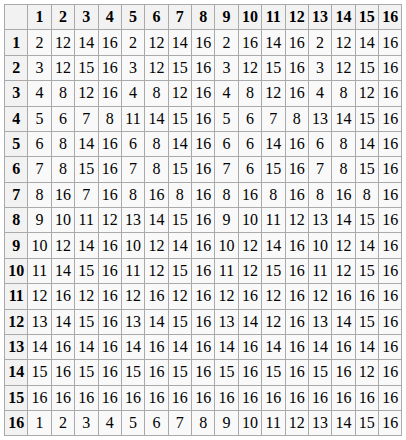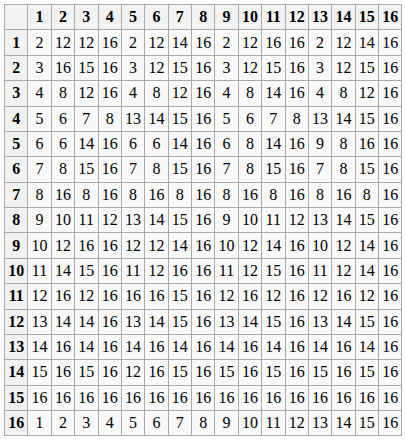row 2 | 3: 14 -> 12
row 2 | 10: 16 -> 12
row 2 | 11: 14 -> 16
row 3 | 2: 12 -> 16
row 4 | 11: 12 -> 14
row 5 | 5: 11 -> 13
row 6 | 2: 8 -> 6
row 6 | 6: 8 -> 6
row 6 | 10: 6 -> 8
row 6 | 13: 6 -> 9
row 6 | 15: 14 -> 16
row 7 | 10: 6 -> 8
row 8 | 3: 7 -> 8
row 10 | 3: 14 -> 16
row 10 | 5: 10 -> 12
row 11 | 7: 15 -> 16
row 11 | 15: 15 -> 14
row 12 | 5: 12 -> 16
row 12 | 7: 12 -> 15
row 12 | 15: 16 -> 12
row 13 | 3: 15 -> 14
row 13 | 11: 12 -> 15
row 15 | 5: 15 -> 12
row 15 | 15: 12 -> 15
